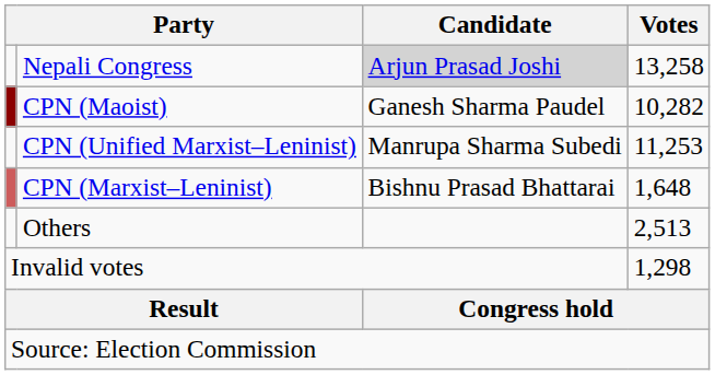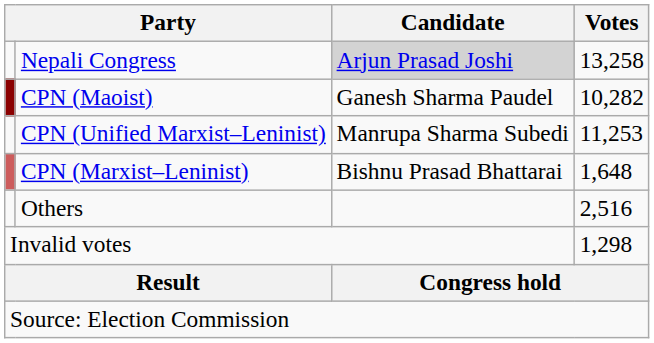Others | Votes: 2,513 -> 2,516
